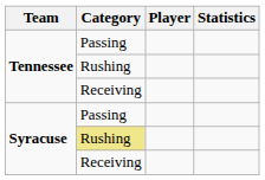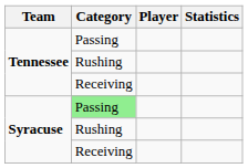Syracuse / Passing | Category: no background -> lightgreen background
Syracuse / Rushing | Category: khaki background -> no background
